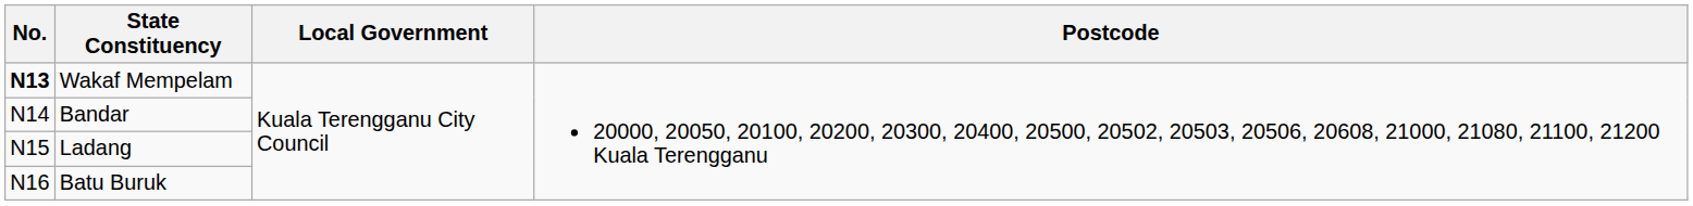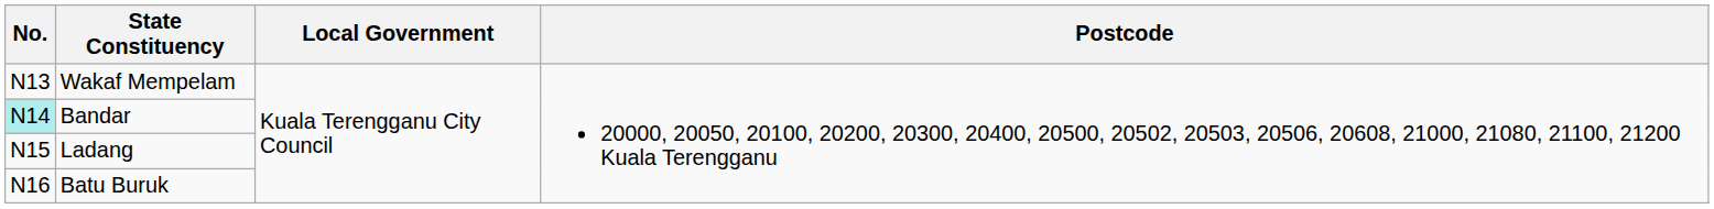Wakaf Mempelam | No.: bold -> normal
Bandar | No.: no background -> paleturquoise background
